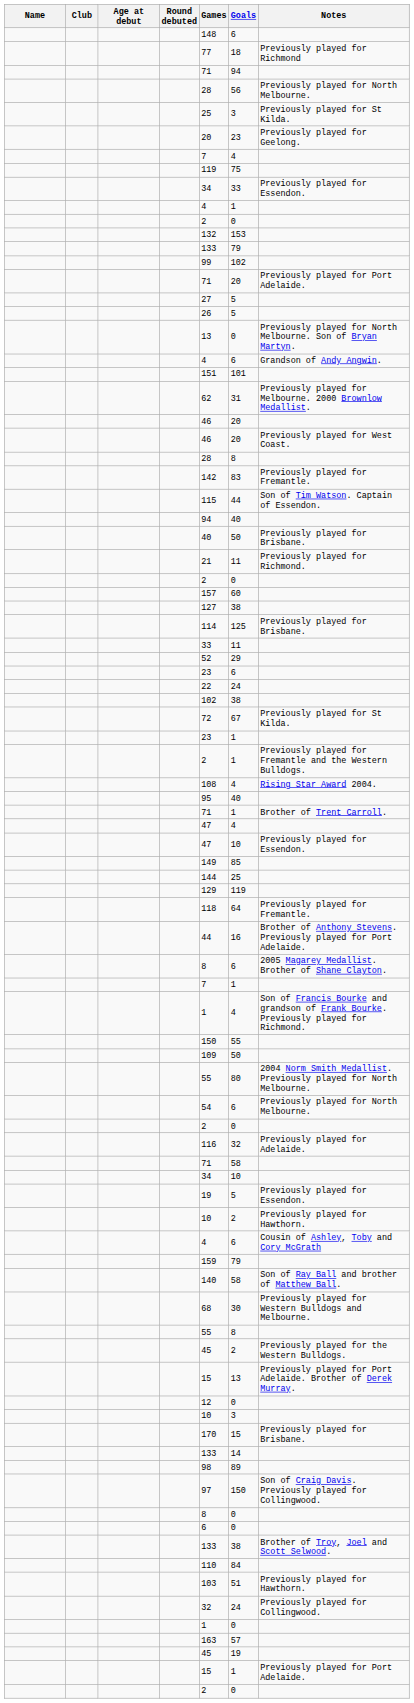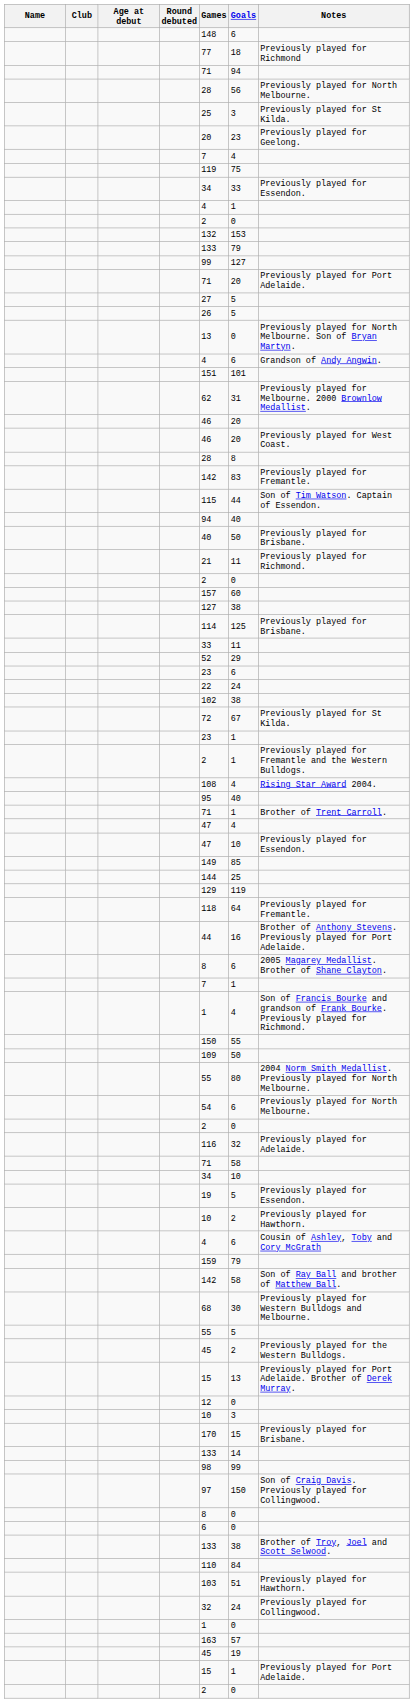row 15 | Goals: 102 -> 127
row 68 | Games: 140 -> 142
row 70 | Goals: 8 -> 5
row 77 | Goals: 89 -> 99
